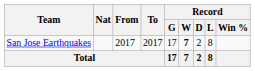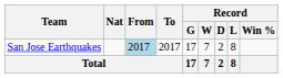San Jose Earthquakes | From: no background -> lightblue background
San Jose Earthquakes | Record / W: bold -> normal
